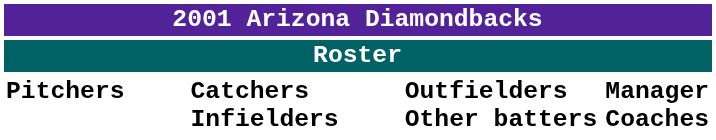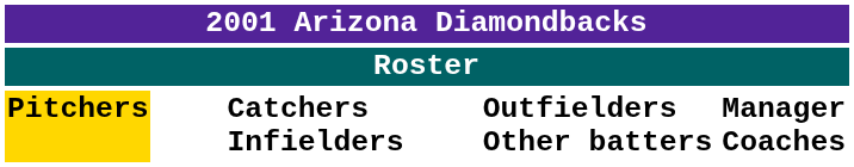Pitchers | column 1: no background -> gold background
